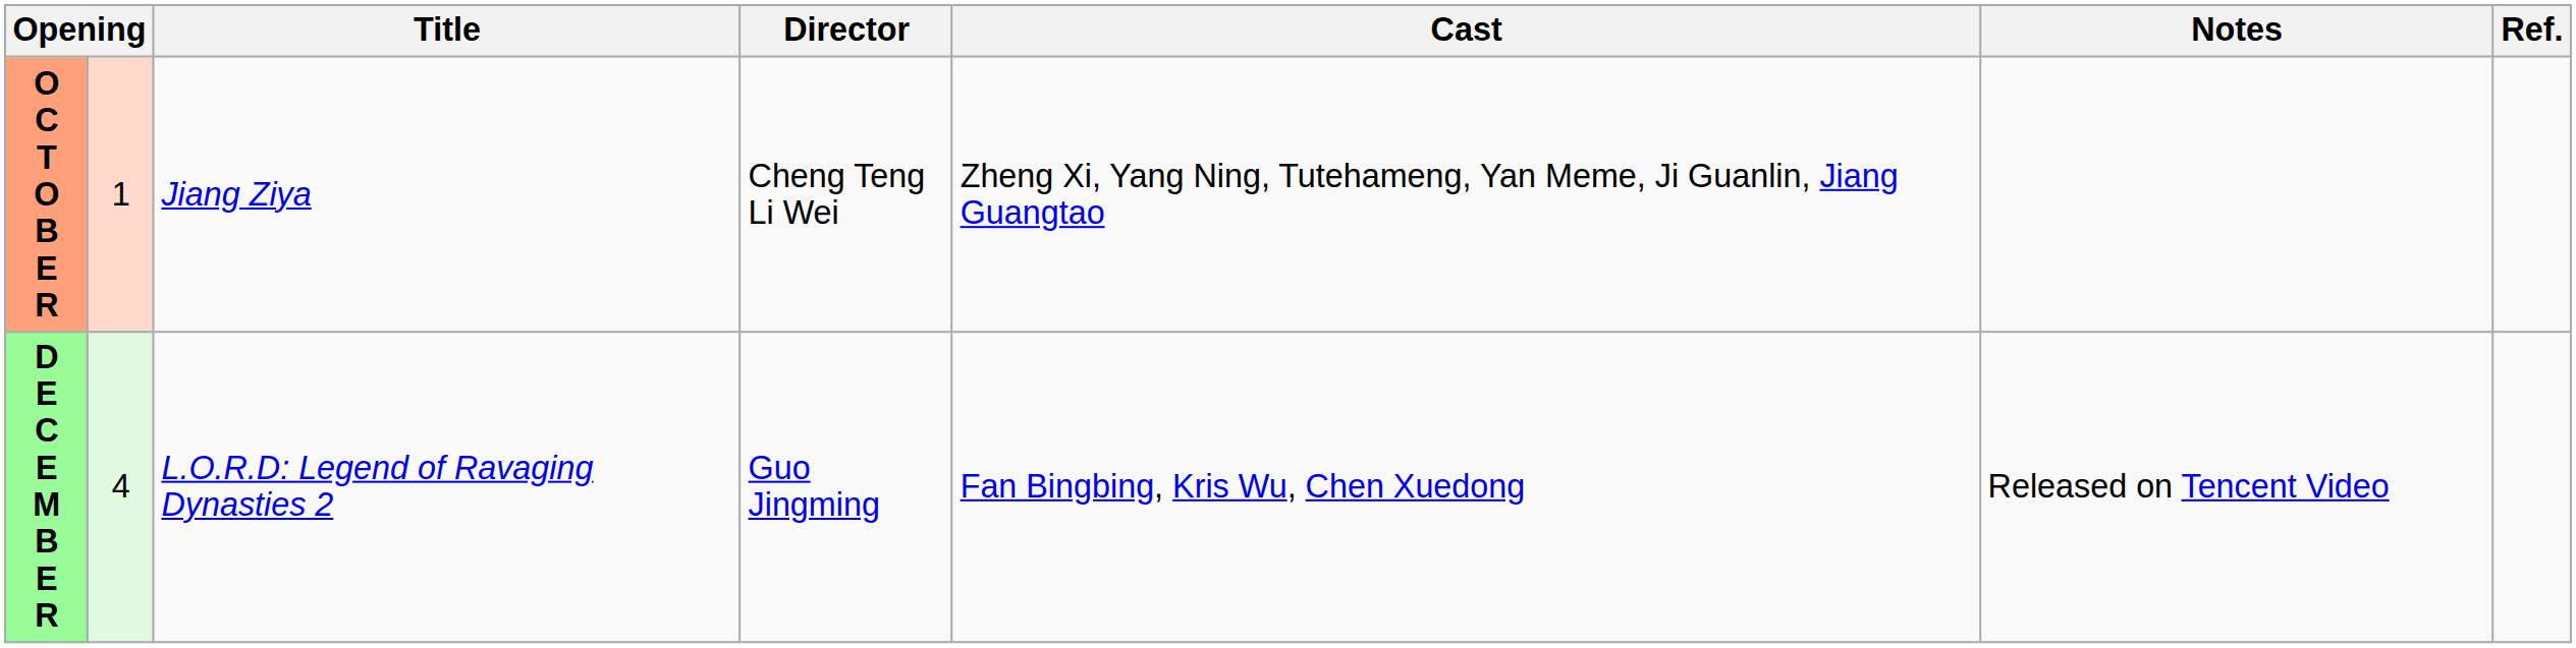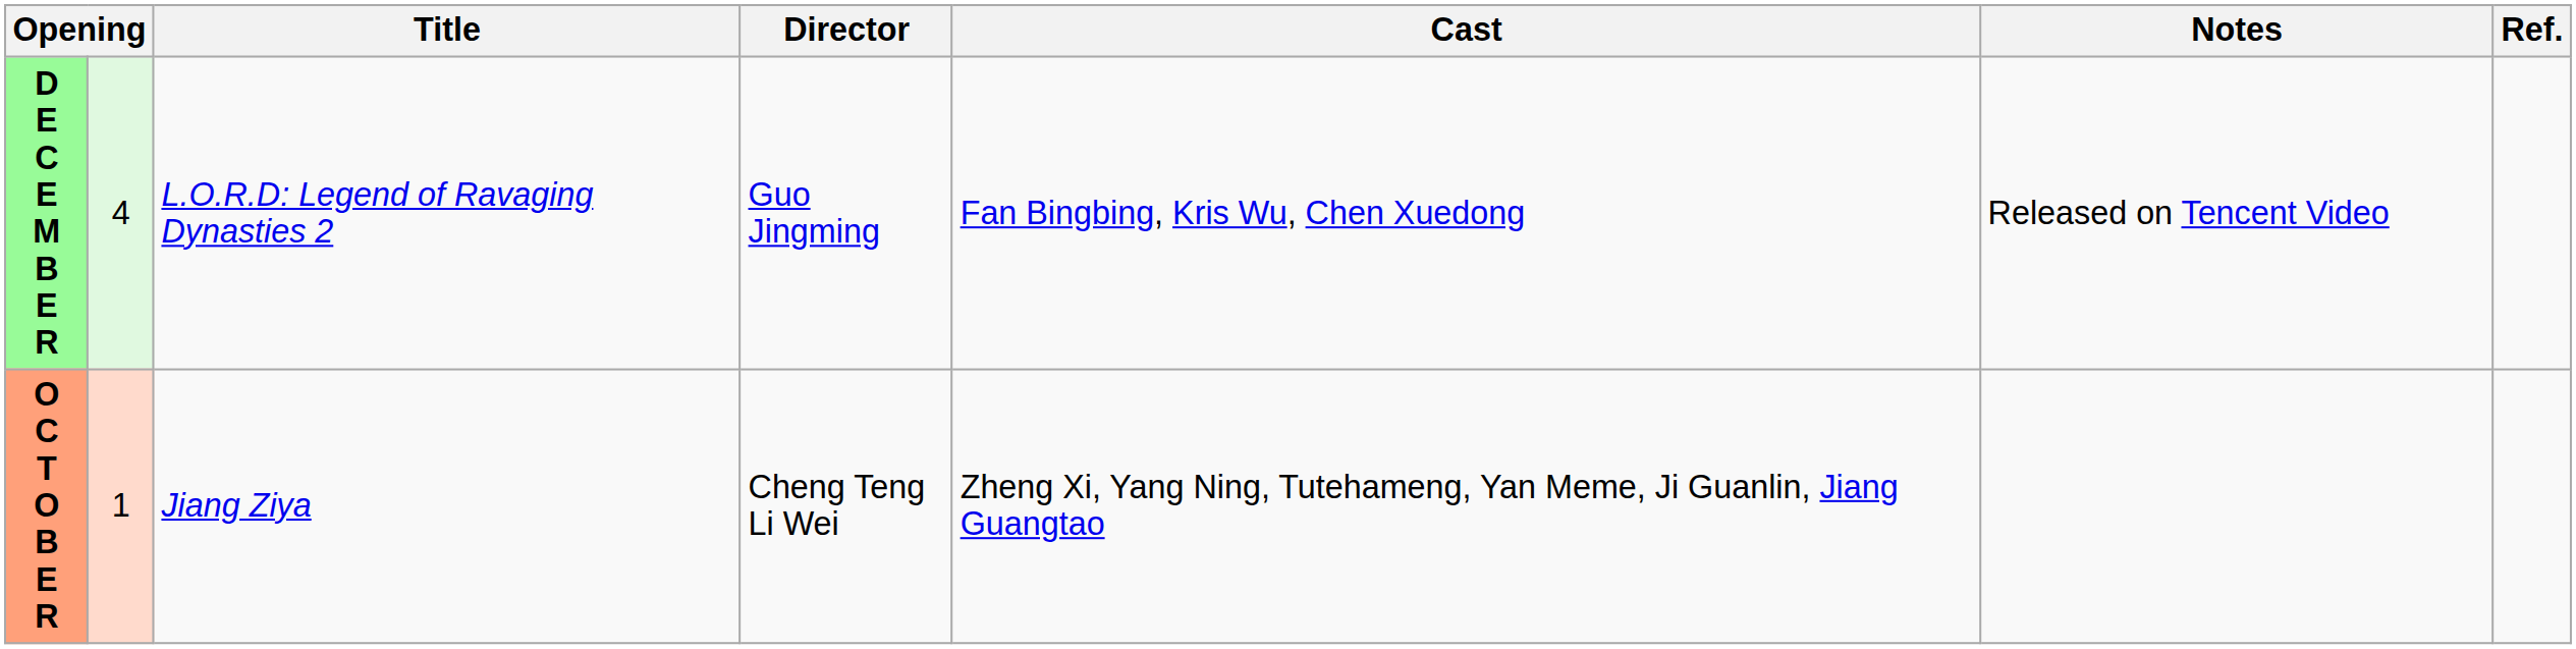rows swapped: O C T O B E R <-> D E C E M B E R
